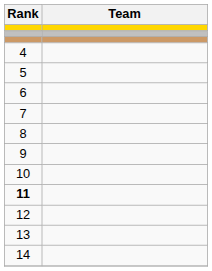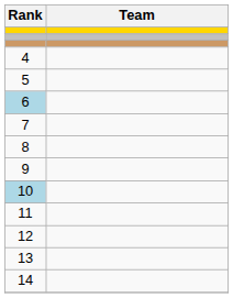row 7 | Rank: no background -> lightblue background
row 11 | Rank: no background -> lightblue background
row 12 | Rank: bold -> normal
